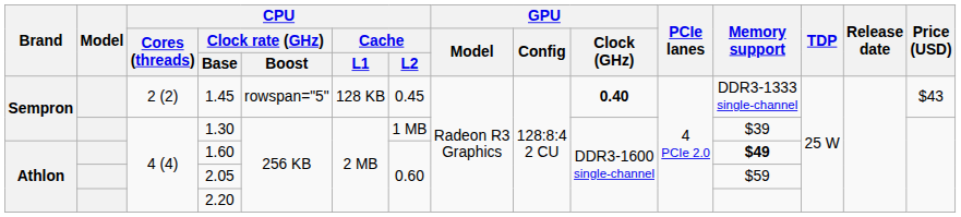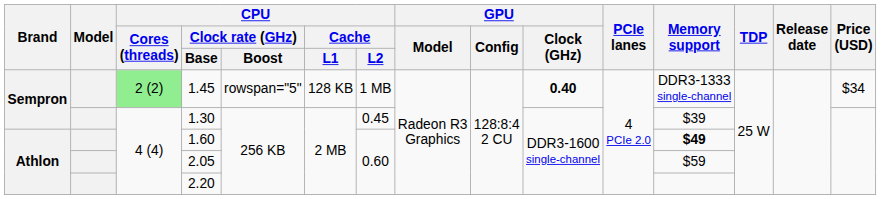1.45 | CPU / Cores (threads): no background -> lightgreen background
1.45 | CPU / Cache / L2: 0.45 -> 1 MB
1.45 | Price (USD): $43 -> $34
1.30 | CPU / Cache / L2: 1 MB -> 0.45
